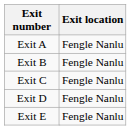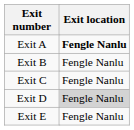Exit A | Exit location: normal -> bold
Exit D | Exit location: no background -> lightgrey background
